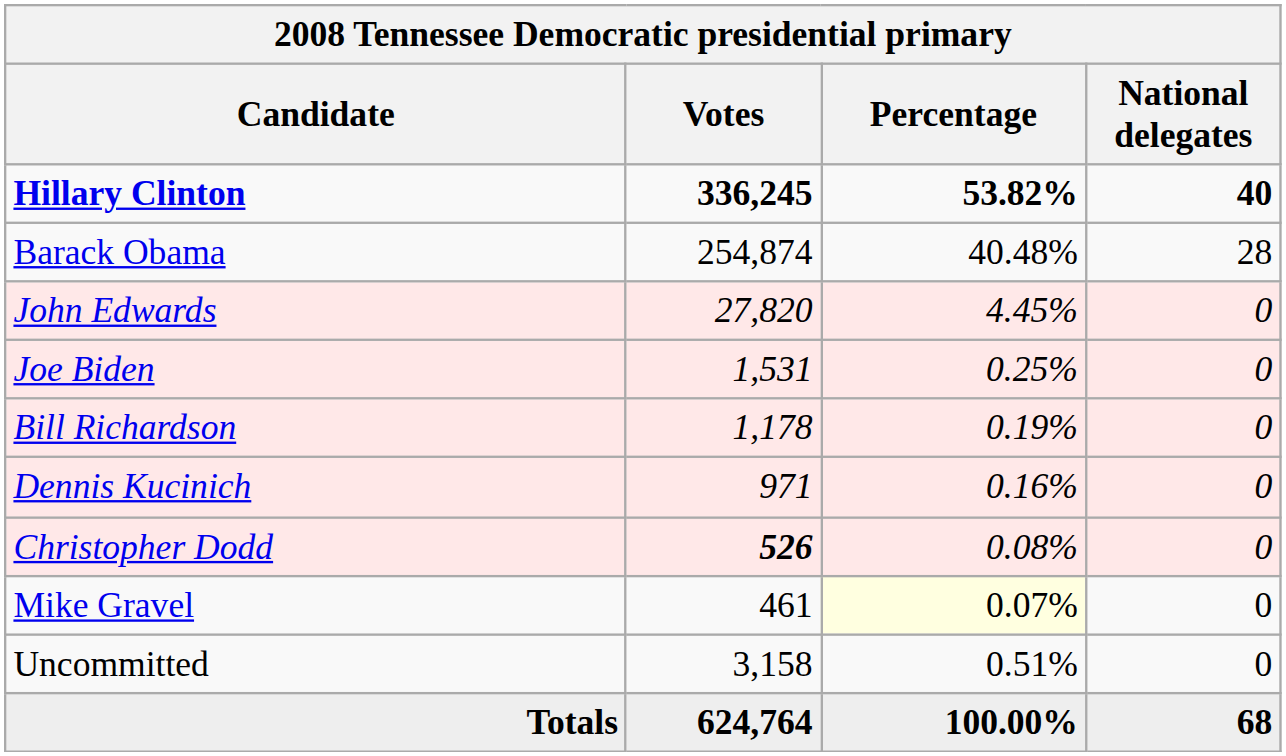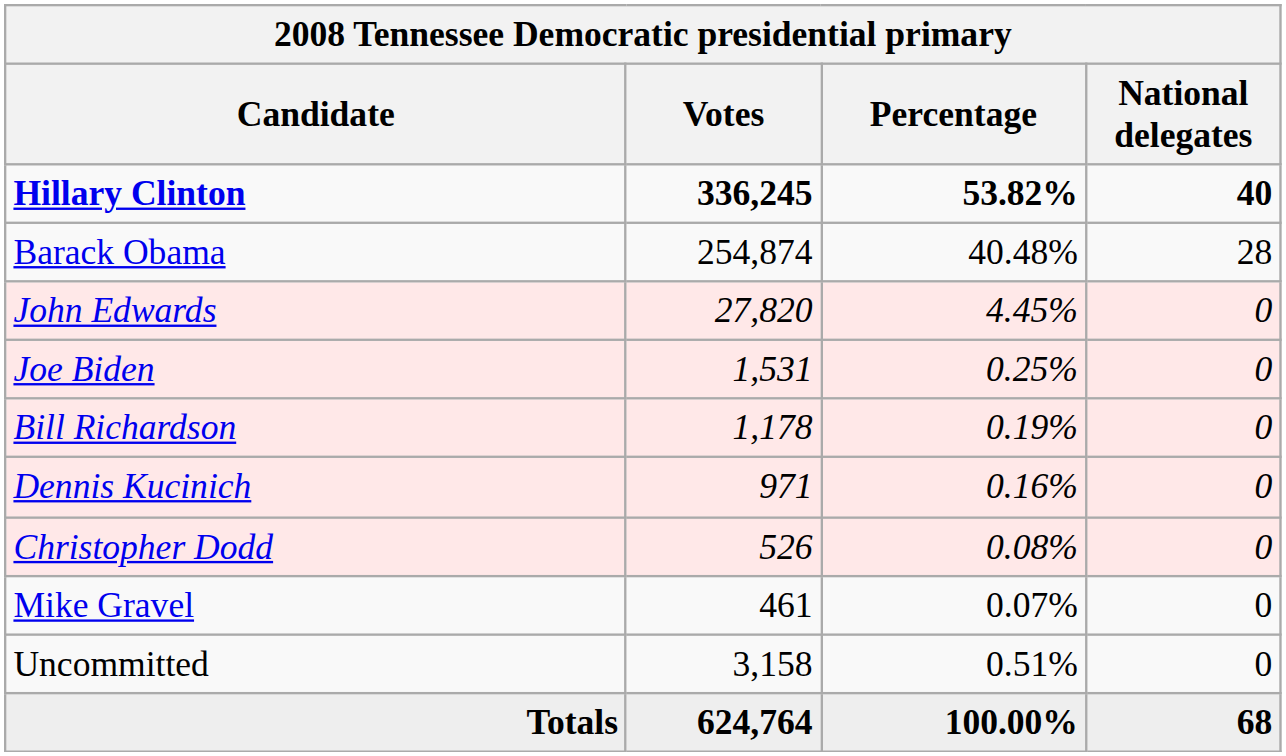Christopher Dodd | Votes: bold -> normal
Mike Gravel | Percentage: lightyellow background -> no background
